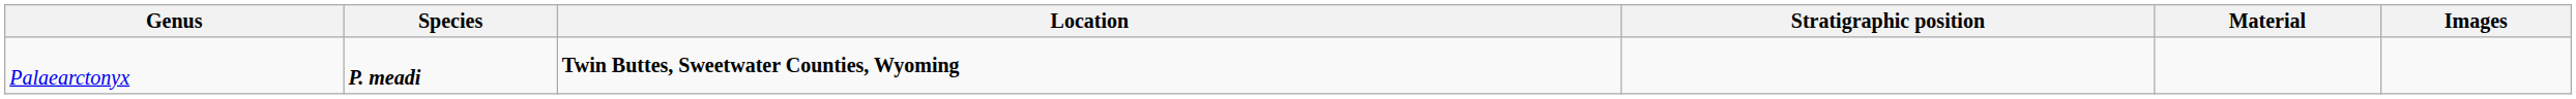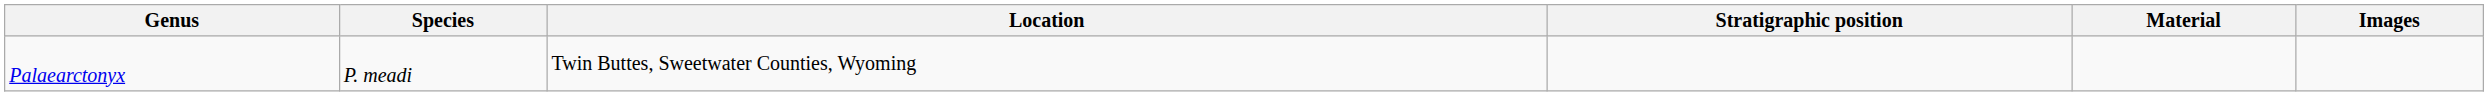Palaearctonyx | Species: bold -> normal
Palaearctonyx | Location: bold -> normal
